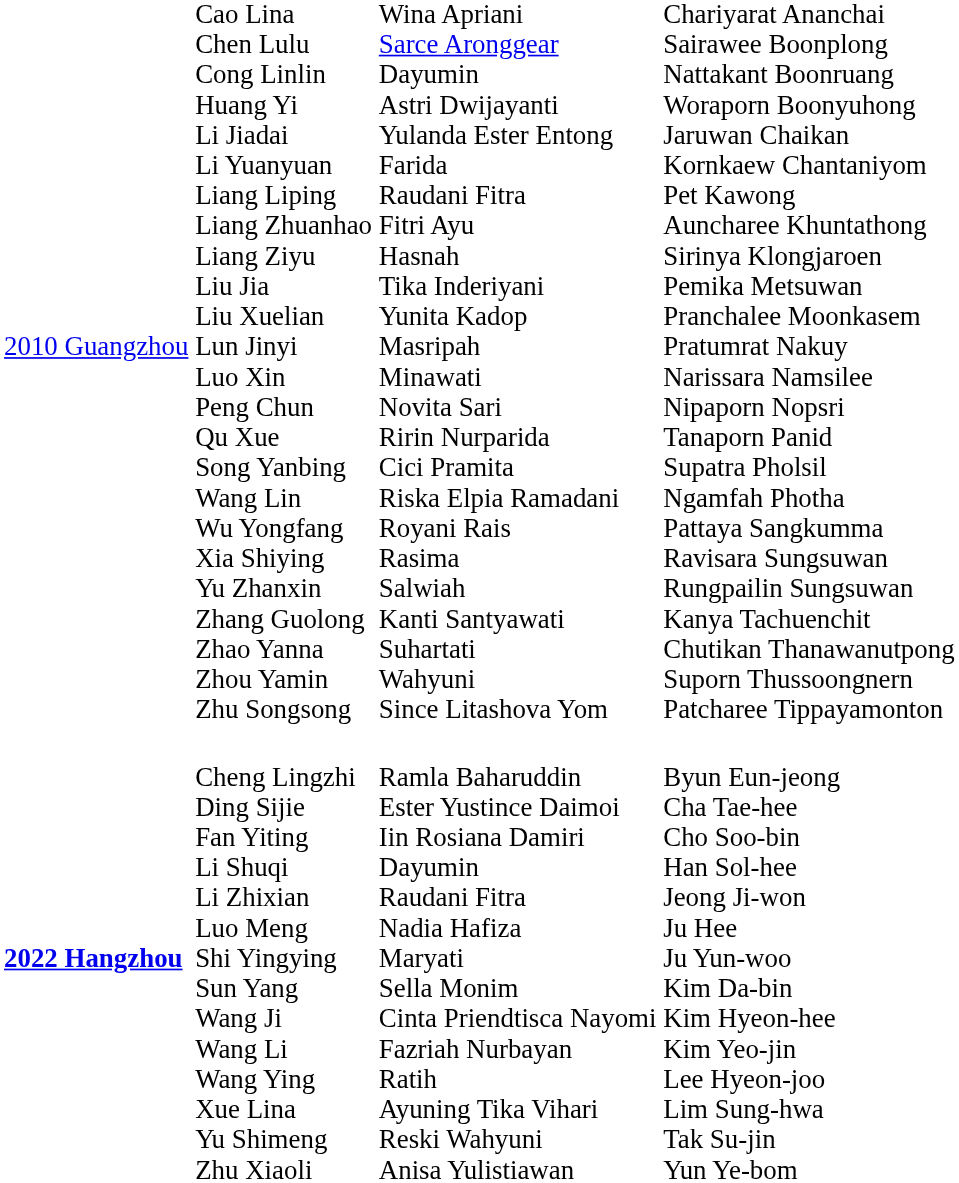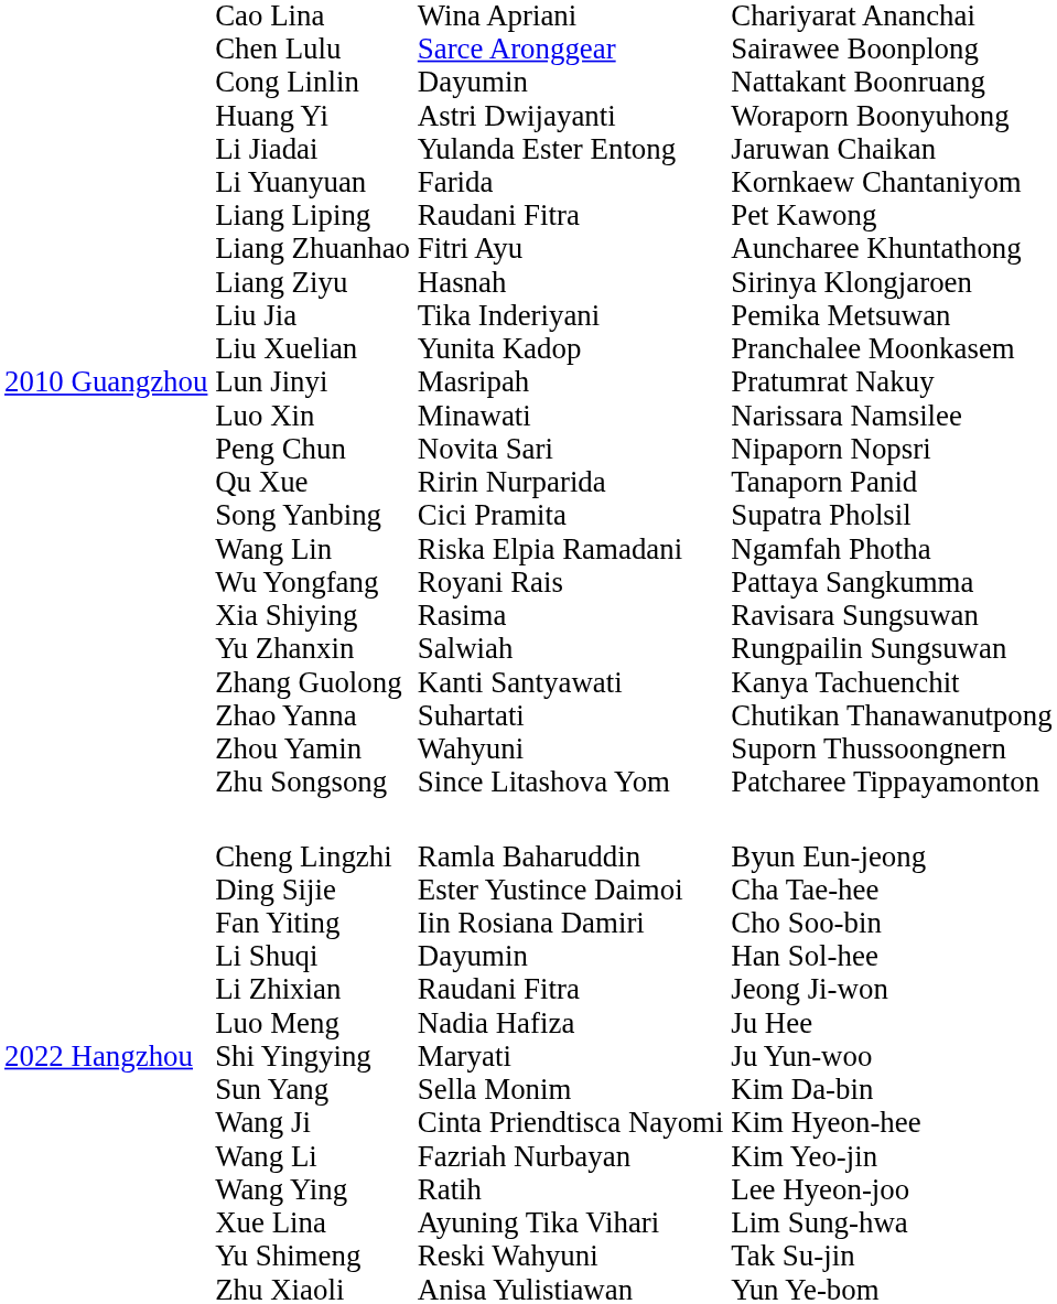2022 Hangzhou | column 1: bold -> normal
